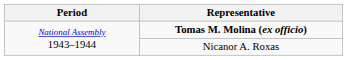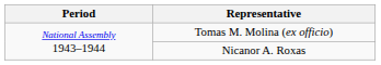Tomas M. Molina (ex officio) | Representative: bold -> normal
